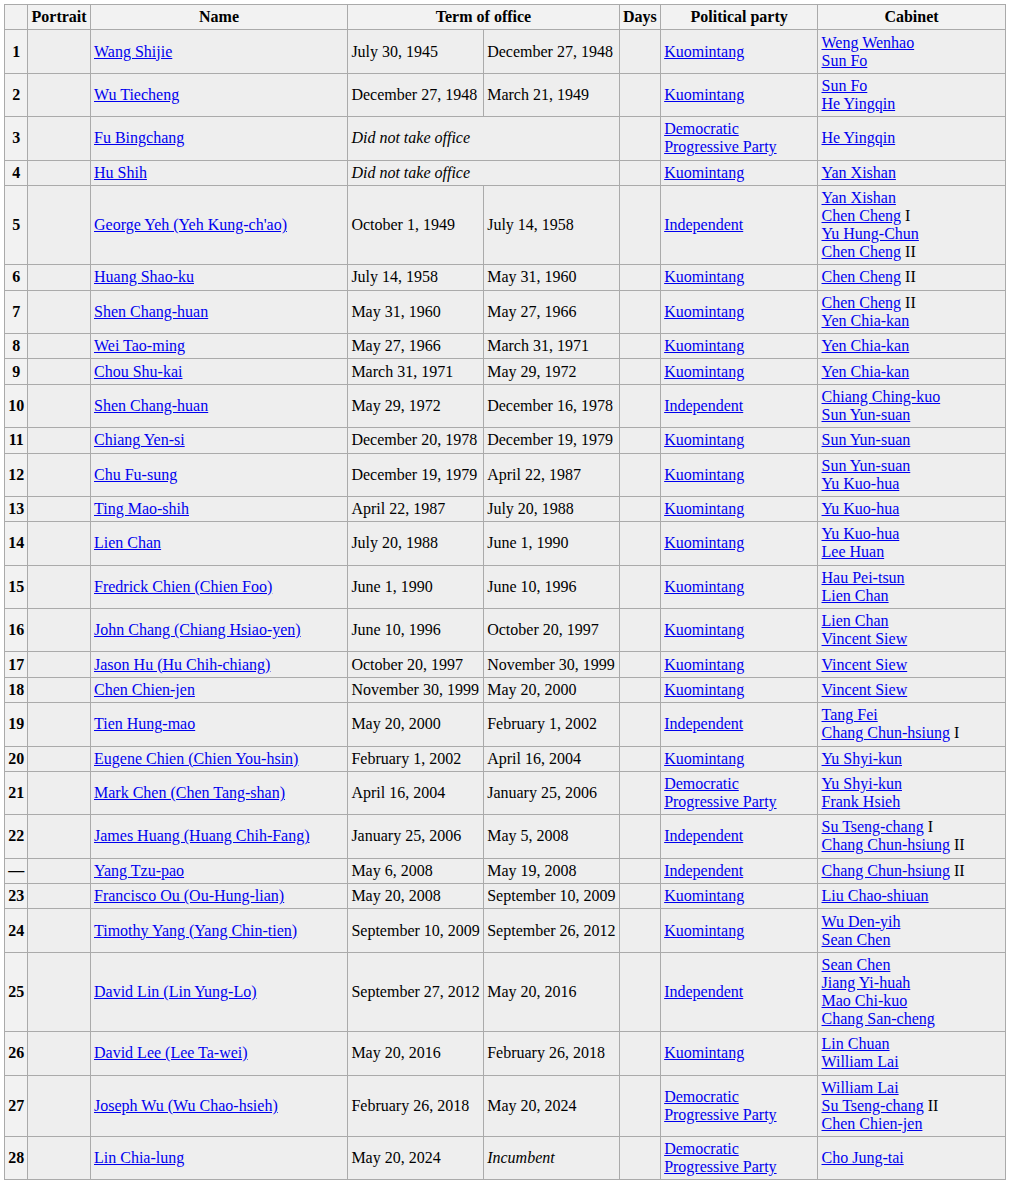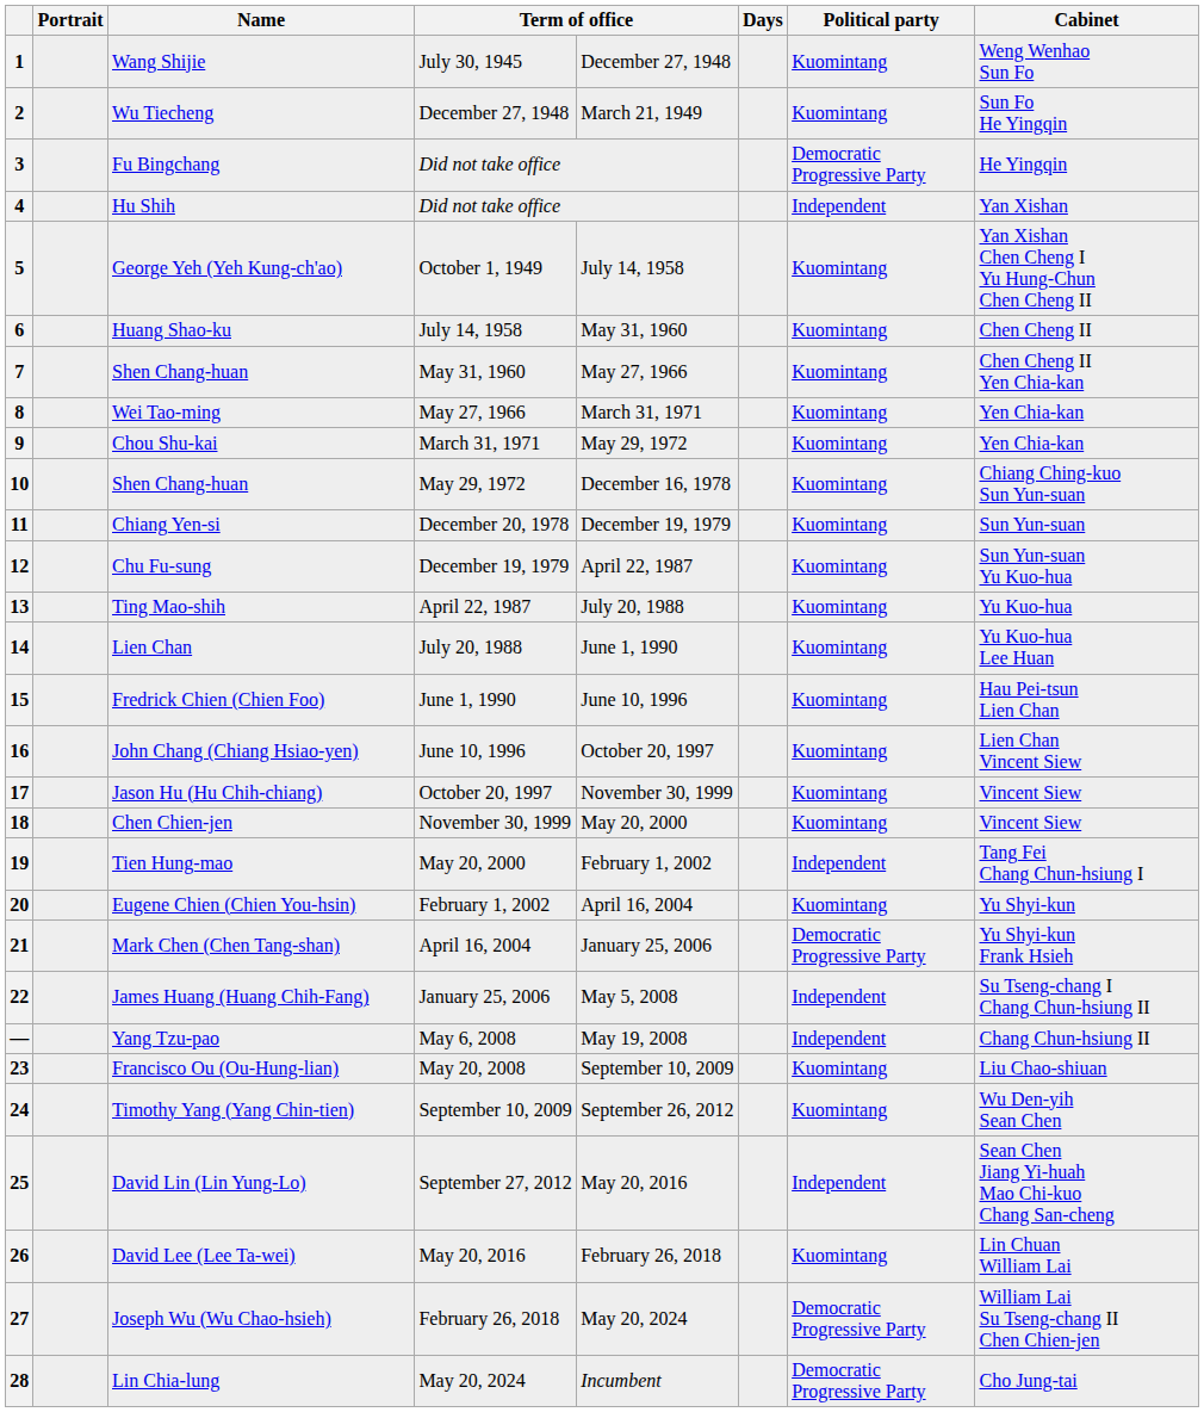4 | Political party: Kuomintang -> Independent
5 | Political party: Independent -> Kuomintang
10 | Political party: Independent -> Kuomintang
